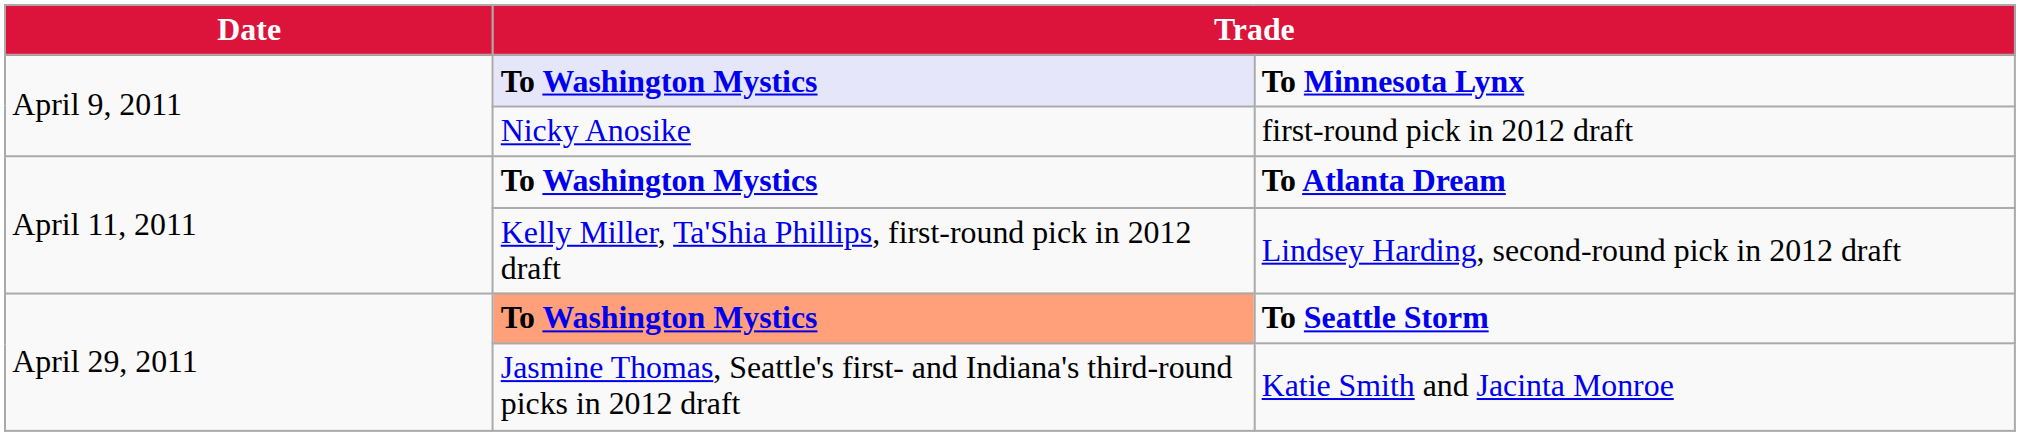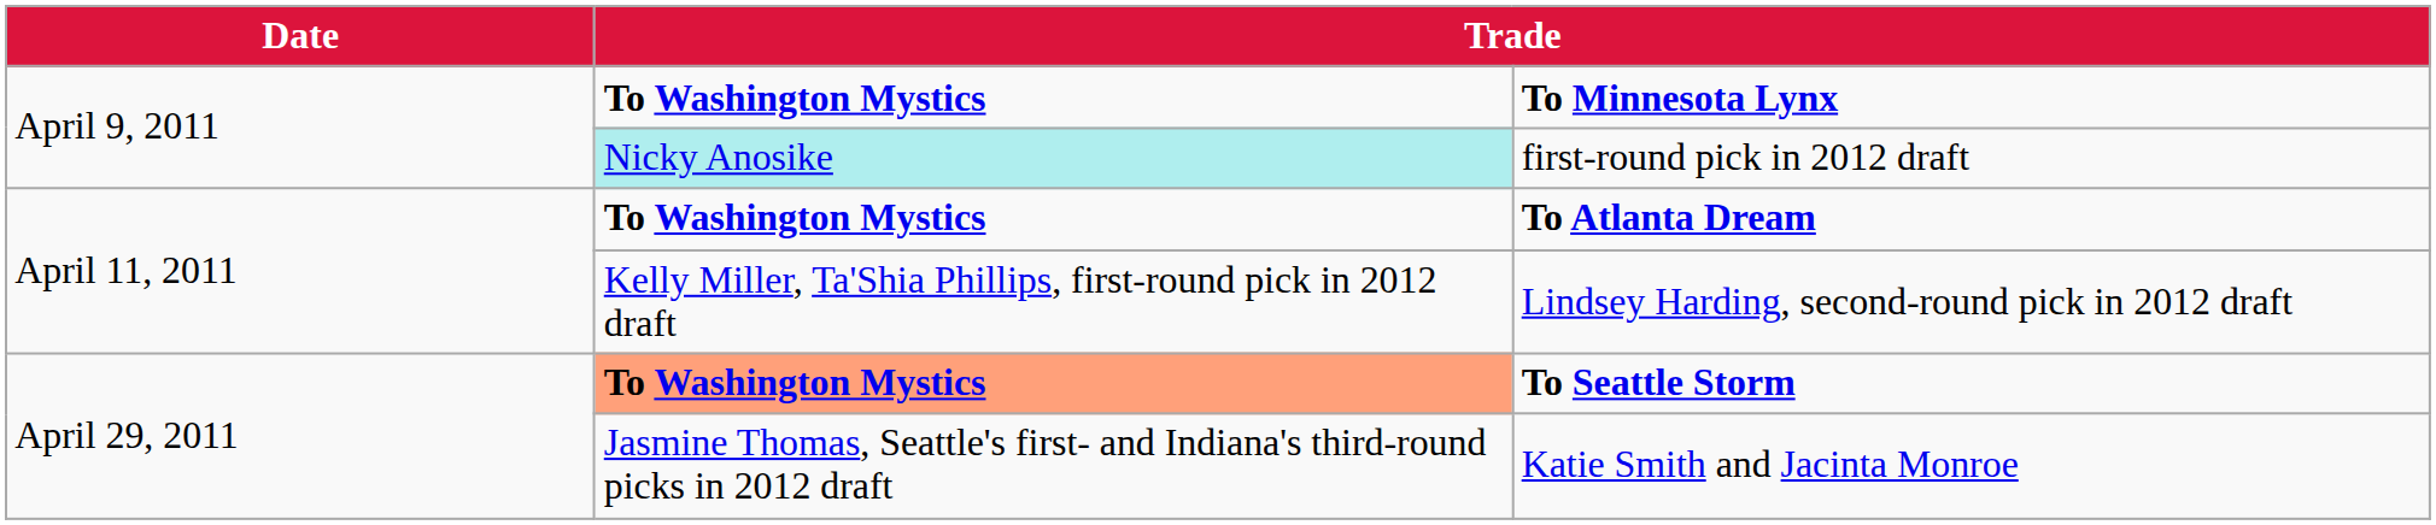To Minnesota Lynx | column 2: lavender background -> no background
first-round pick in 2012 draft | column 2: no background -> paleturquoise background
